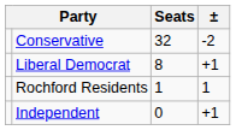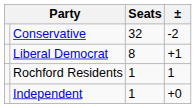Independent | Seats: 0 -> 1
Independent | ±: +1 -> +0
